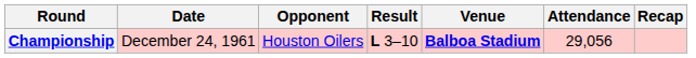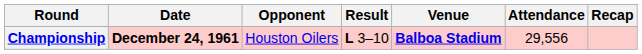Championship | Date: normal -> bold
Championship | Attendance: 29,056 -> 29,556
